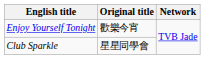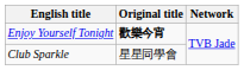Enjoy Yourself Tonight | Original title: normal -> bold
